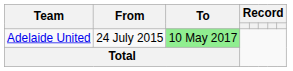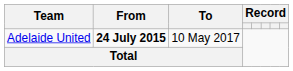Adelaide United | From: normal -> bold
Adelaide United | To: lightgreen background -> no background
